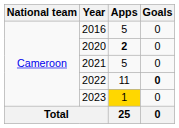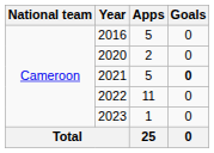2020 | Apps: bold -> normal
2021 | Goals: normal -> bold
2022 | Goals: bold -> normal
2023 | Apps: gold background -> no background
